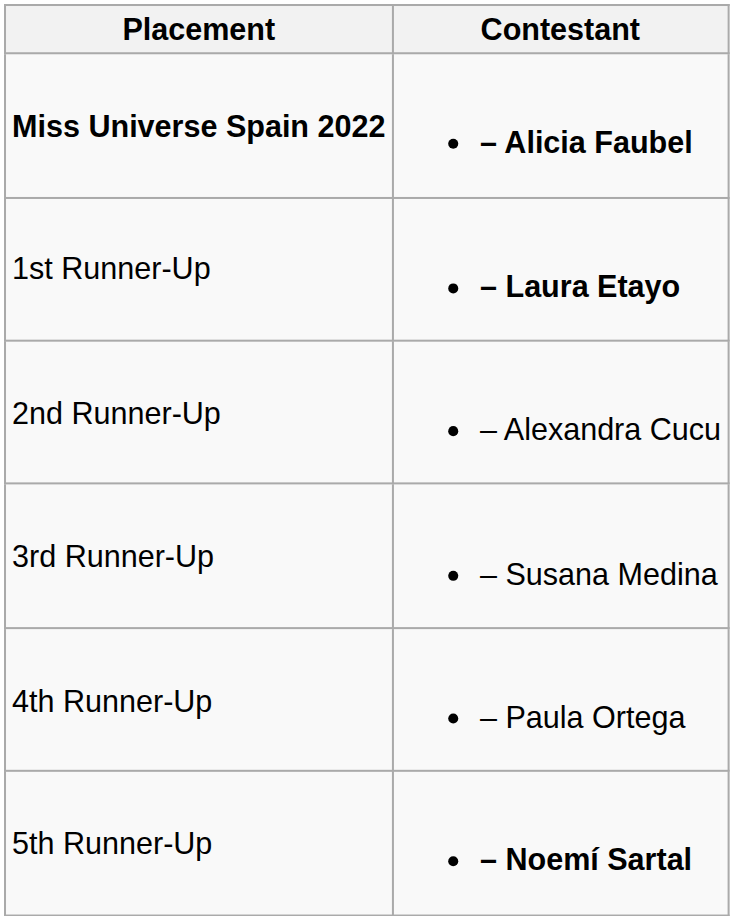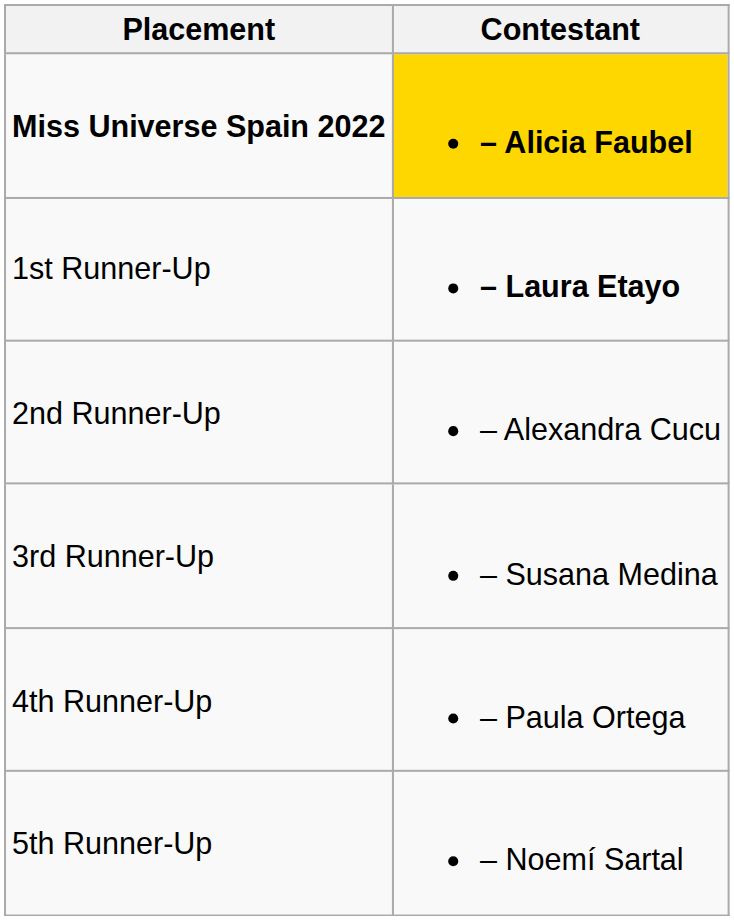Miss Universe Spain 2022 | Contestant: no background -> gold background
5th Runner-Up | Contestant: bold -> normal
